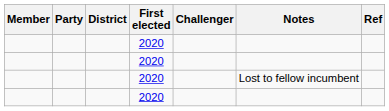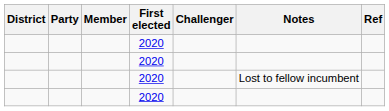columns swapped: Member <-> District
